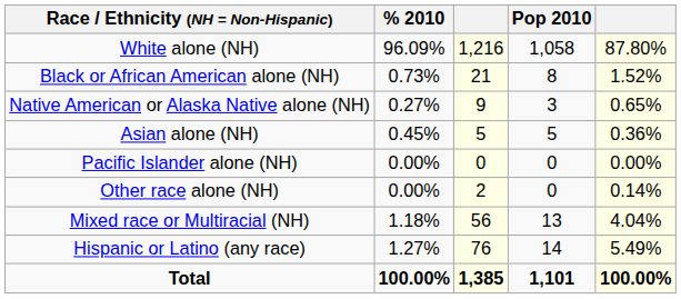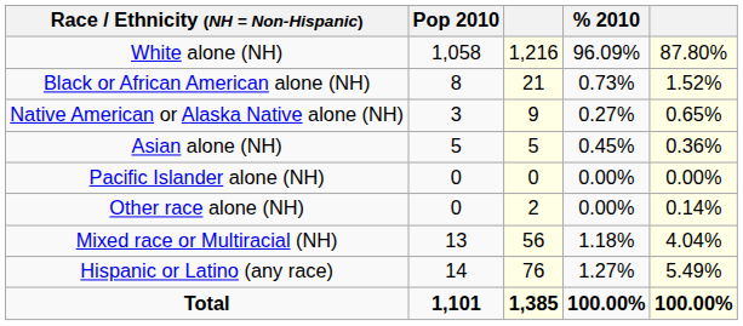columns swapped: Pop 2010 <-> % 2010
